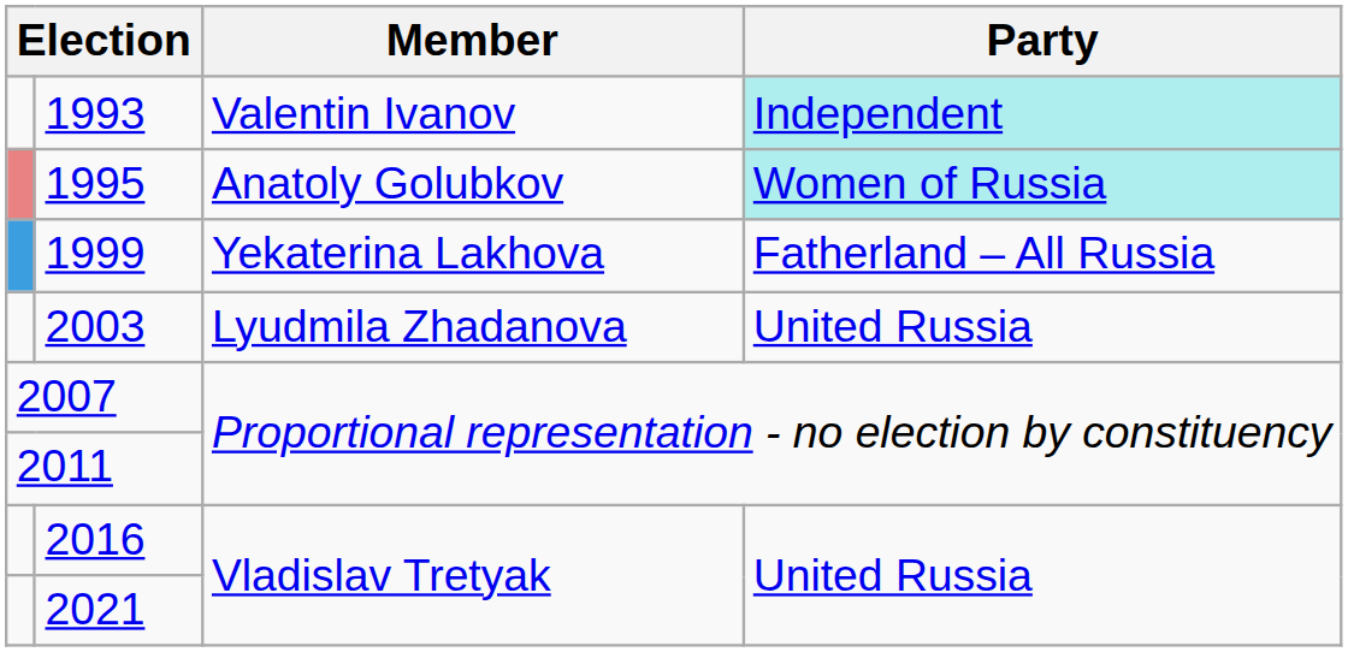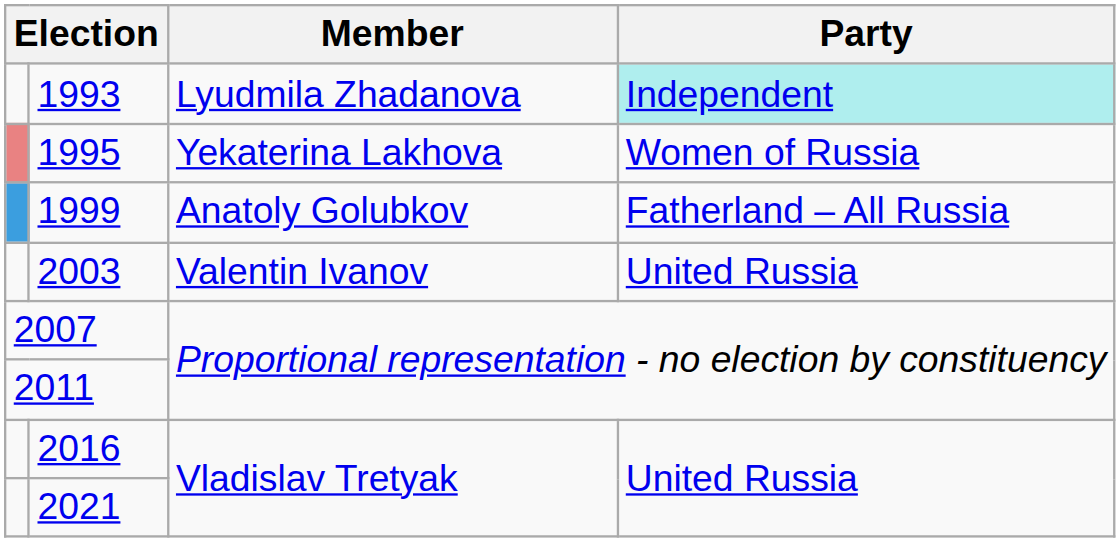1993 | Member: Valentin Ivanov -> Lyudmila Zhadanova
1995 | Member: Anatoly Golubkov -> Yekaterina Lakhova
1995 | Party: paleturquoise background -> no background
1999 | Member: Yekaterina Lakhova -> Anatoly Golubkov
2003 | Member: Lyudmila Zhadanova -> Valentin Ivanov
